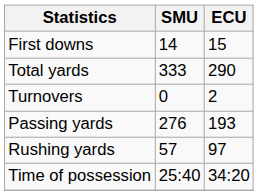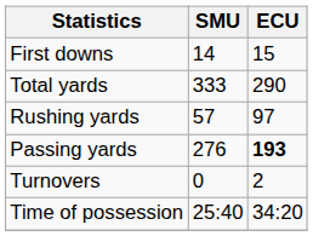rows swapped: Rushing yards <-> Turnovers
Passing yards | ECU: normal -> bold
